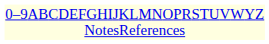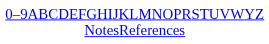row 1 | column 1: lightyellow background -> no background
